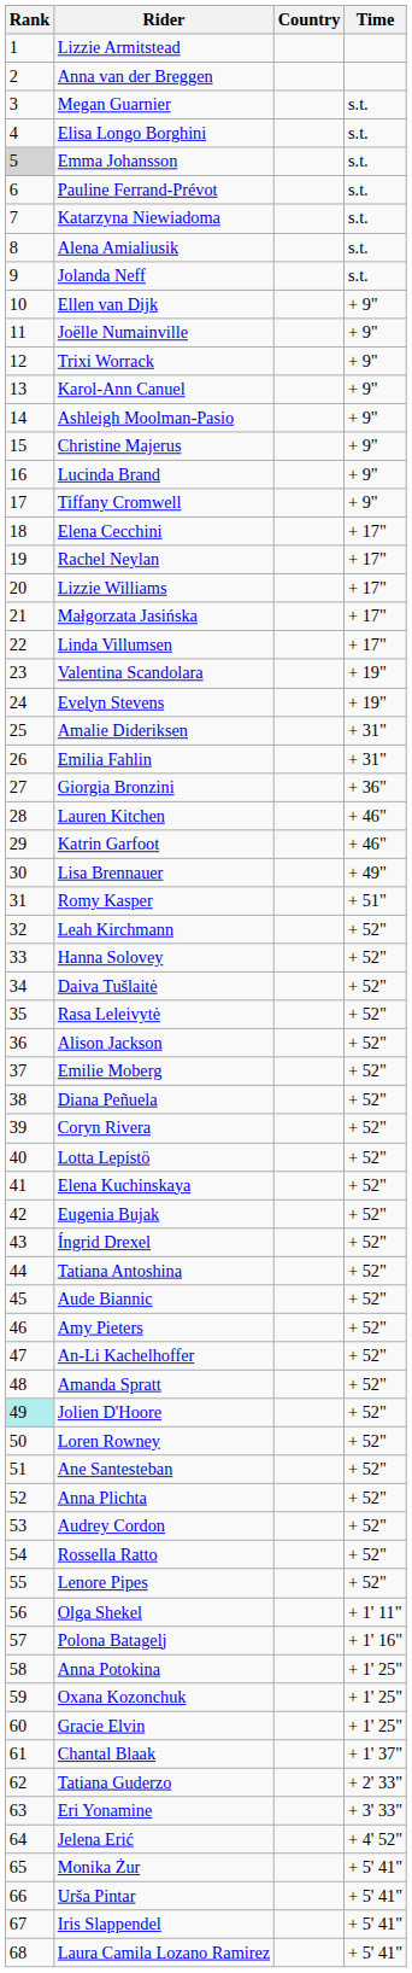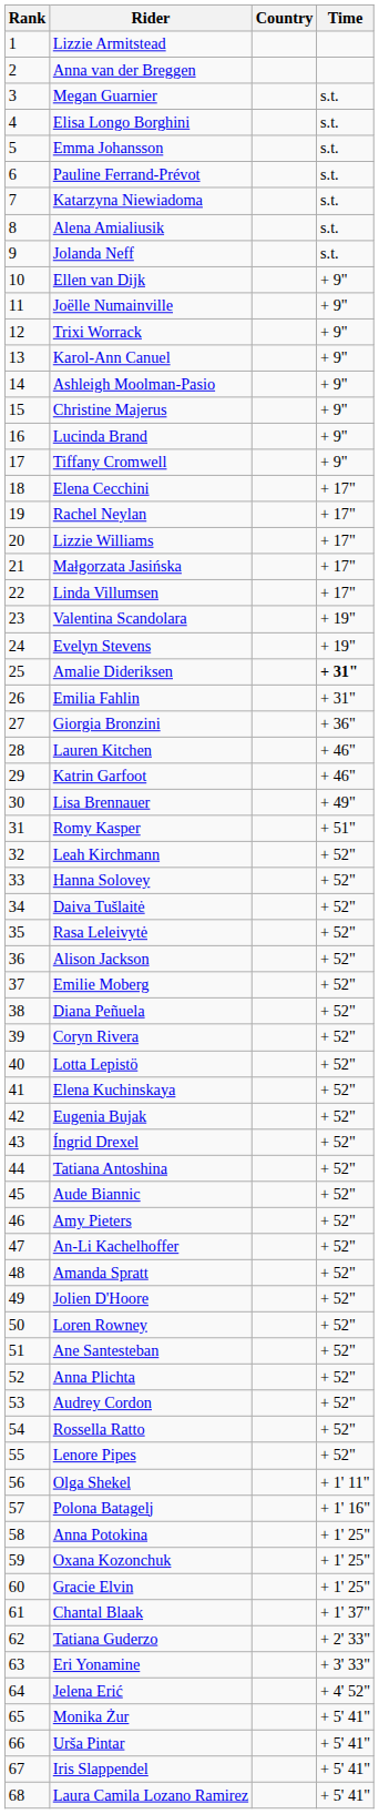Emma Johansson | Rank: lightgrey background -> no background
Amalie Dideriksen | Time: normal -> bold
Jolien D'Hoore | Rank: paleturquoise background -> no background
